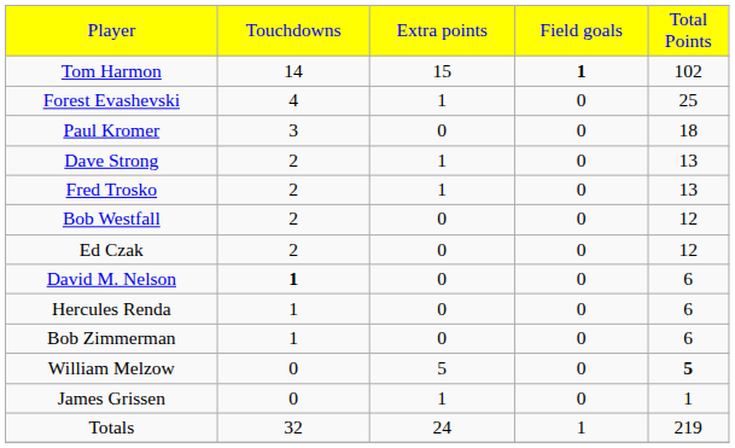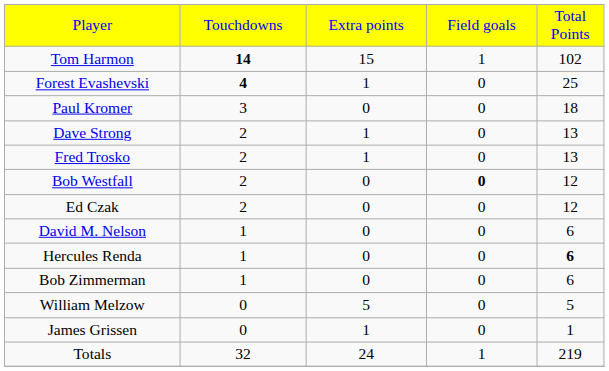Tom Harmon | column 2: normal -> bold
Tom Harmon | column 4: bold -> normal
Forest Evashevski | column 2: normal -> bold
Bob Westfall | column 4: normal -> bold
David M. Nelson | column 2: bold -> normal
Hercules Renda | column 5: normal -> bold
William Melzow | column 5: bold -> normal
